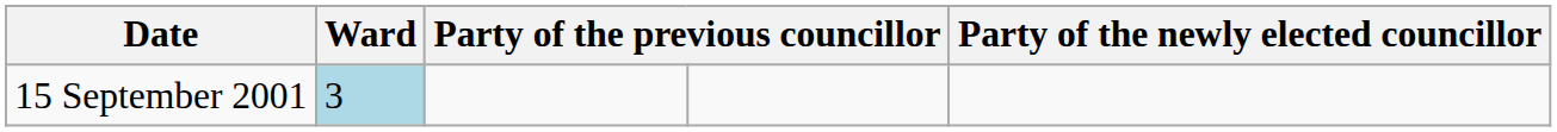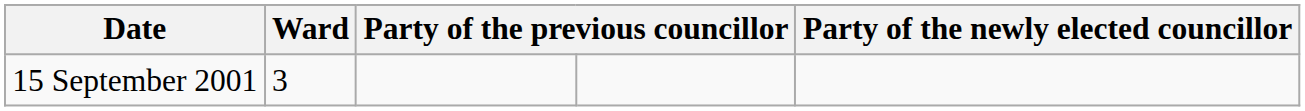15 September 2001 | Ward: lightblue background -> no background
